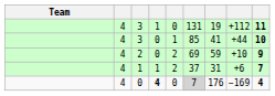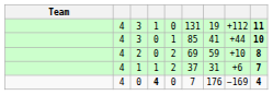row 4 | column 9: 9 -> 8
row 6 | column 6: lightgrey background -> no background
